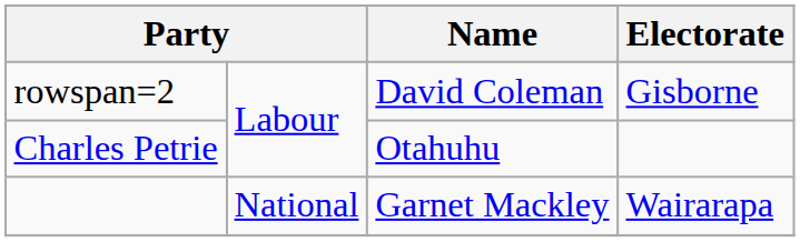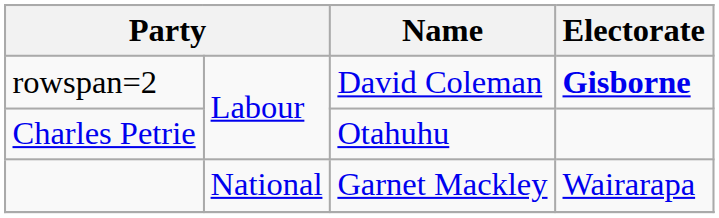rowspan=2 | Electorate: normal -> bold
